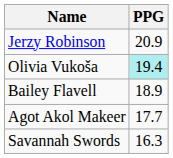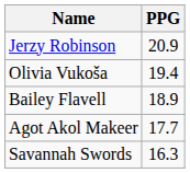Olivia Vukoša | PPG: paleturquoise background -> no background
